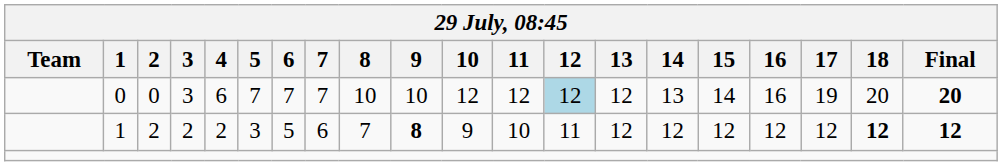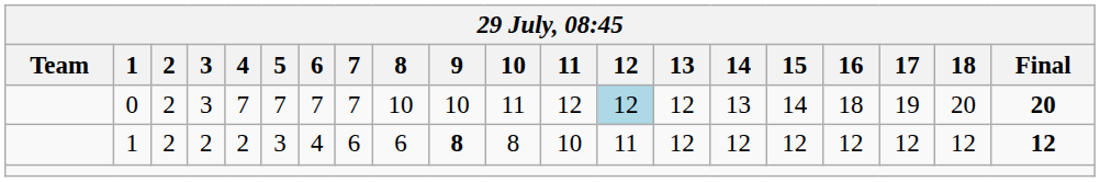row 3 | 2: 0 -> 2
row 3 | 4: 6 -> 7
row 3 | 10: 12 -> 11
row 3 | 16: 16 -> 18
row 4 | 6: 5 -> 4
row 4 | 8: 7 -> 6
row 4 | 10: 9 -> 8
row 4 | 18: bold -> normal
